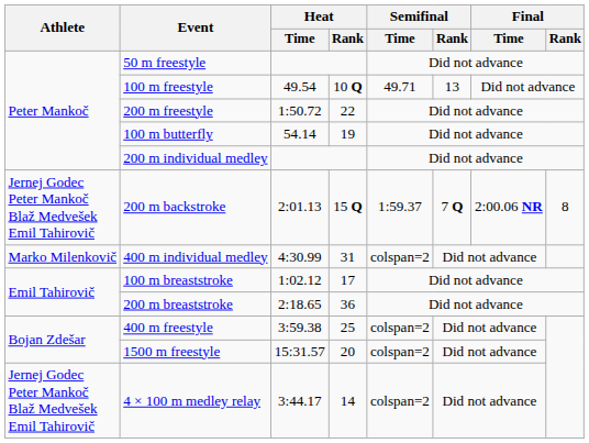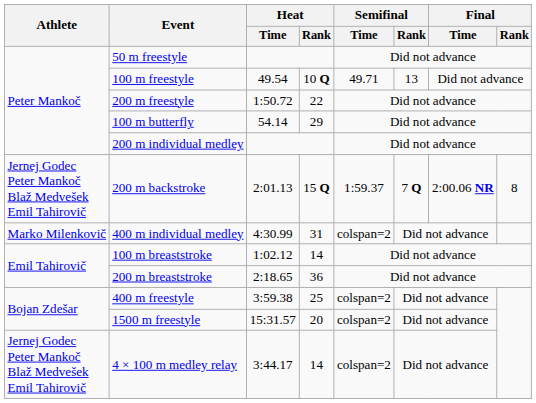100 m butterfly | Heat / Rank: 19 -> 29
100 m breaststroke | Heat / Rank: 17 -> 14
